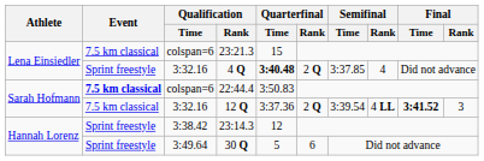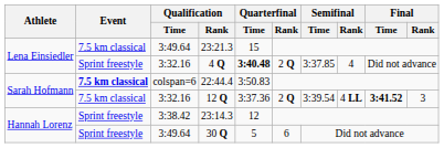23:21.3 | Qualification / Time: colspan=6 -> 3:49.64
